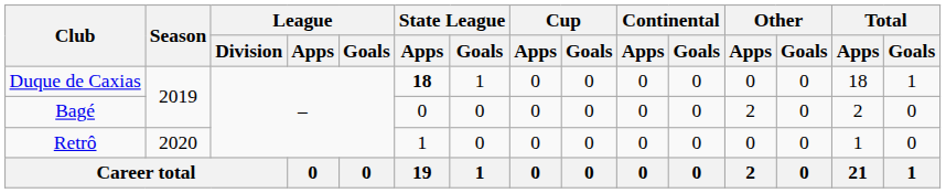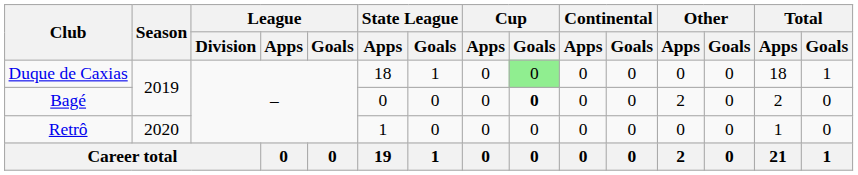Duque de Caxias | State League / Apps: bold -> normal
Duque de Caxias | Cup / Goals: no background -> lightgreen background
Bagé | Cup / Goals: normal -> bold
